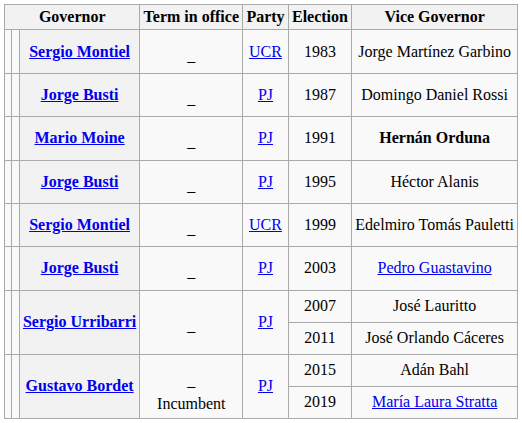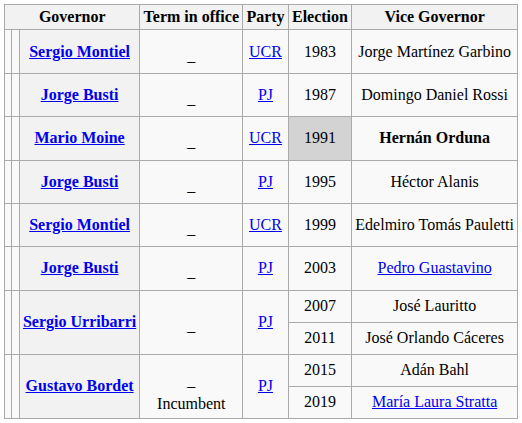Mario Moine | Party: PJ -> UCR
Mario Moine | Election: no background -> lightgrey background
